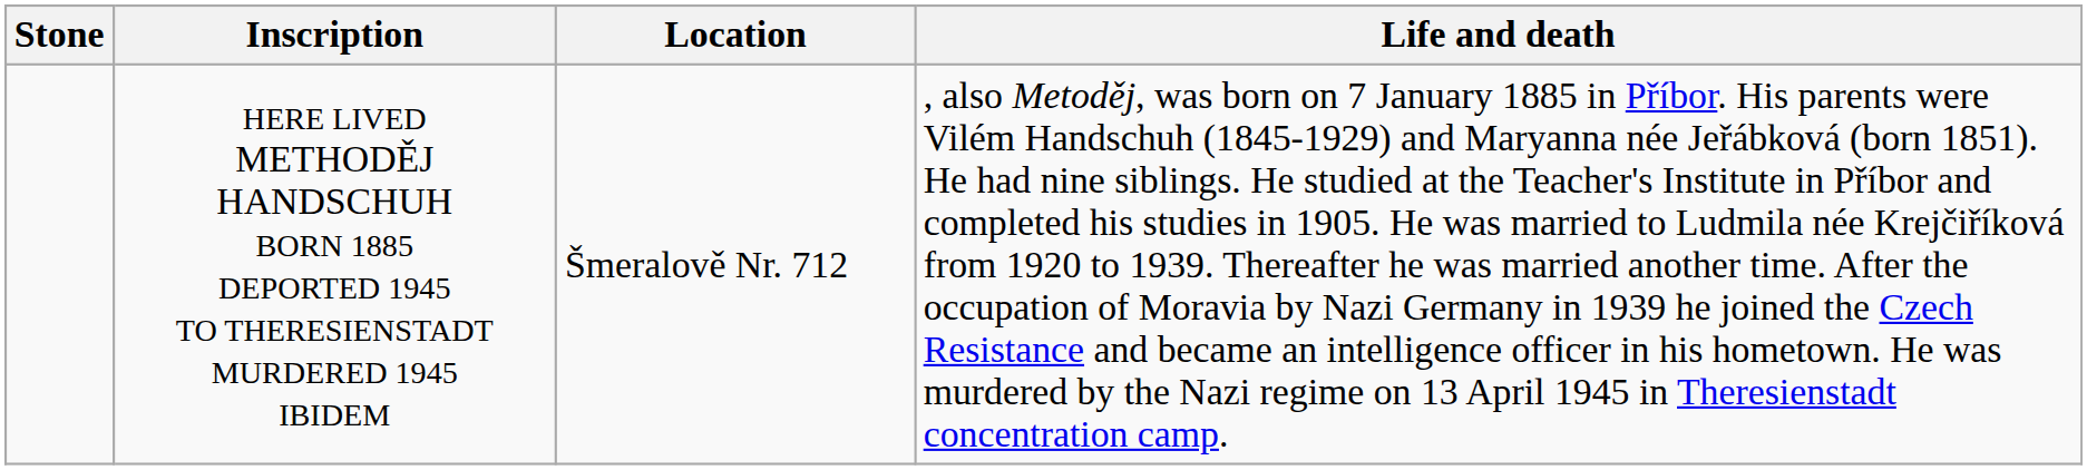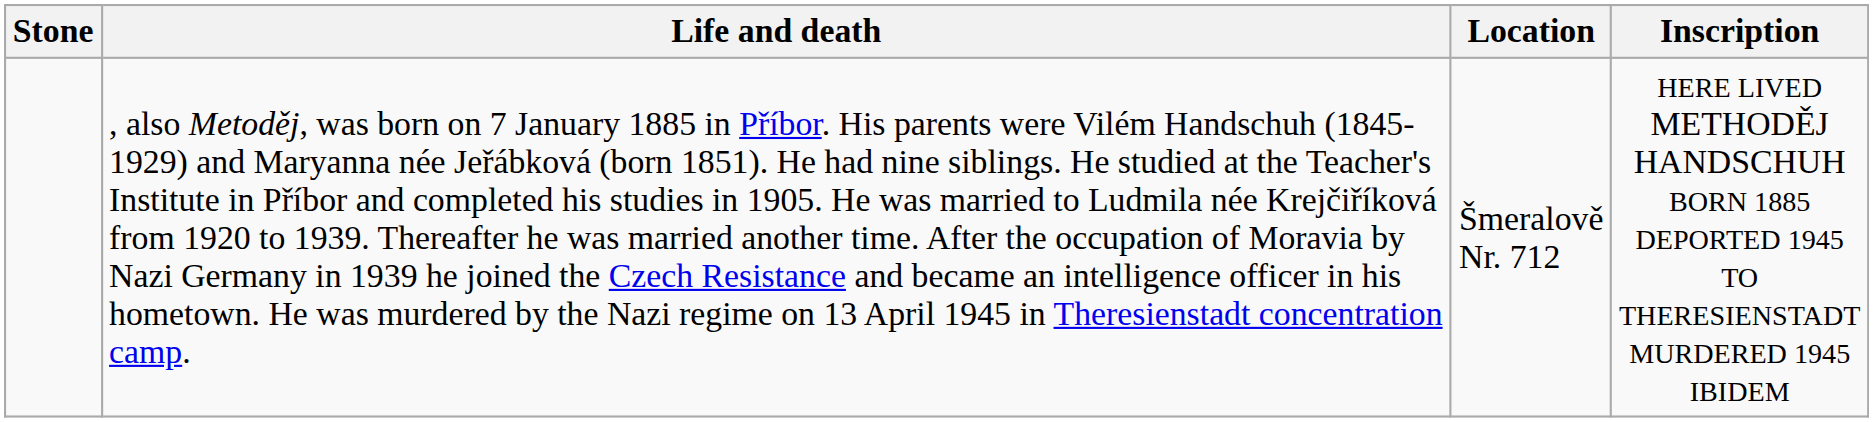columns swapped: Inscription <-> Life and death
